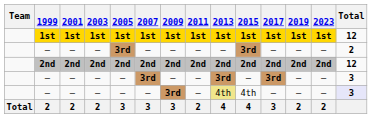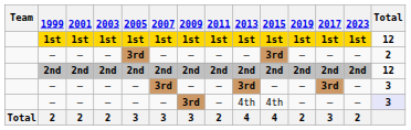columns swapped: 2017 <-> 2019
row 6 | 2013: khaki background -> no background
